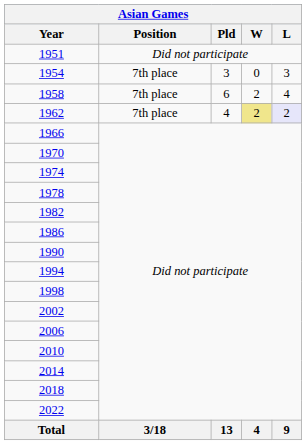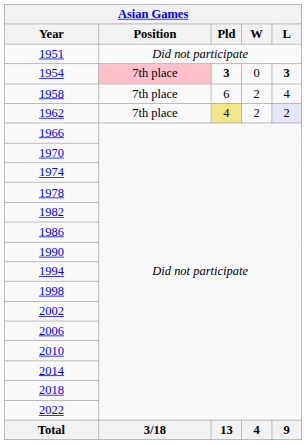1954 | Position: no background -> pink background
1954 | Pld: normal -> bold
1954 | L: normal -> bold
1962 | Pld: no background -> khaki background
1962 | W: khaki background -> no background
